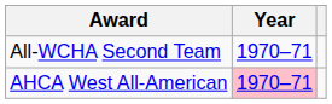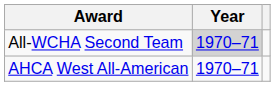row 2 | Year: no background -> lightgrey background
row 3 | Year: pink background -> no background
